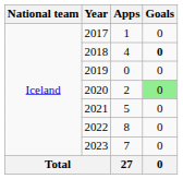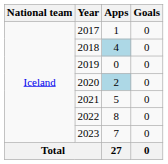2018 | Apps: no background -> lightblue background
2018 | Goals: bold -> normal
2020 | Apps: no background -> lightblue background
2020 | Goals: lightgreen background -> no background
